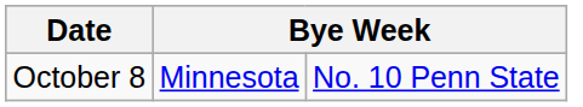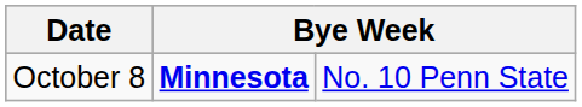October 8 | column 2: normal -> bold
